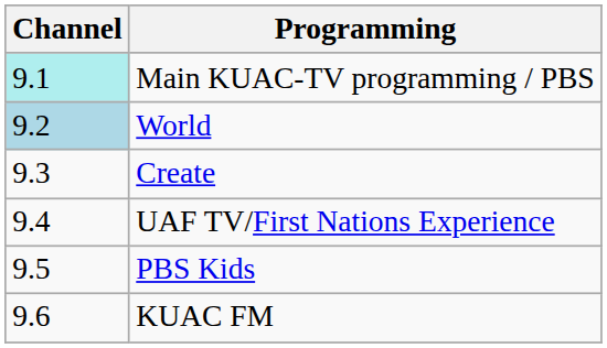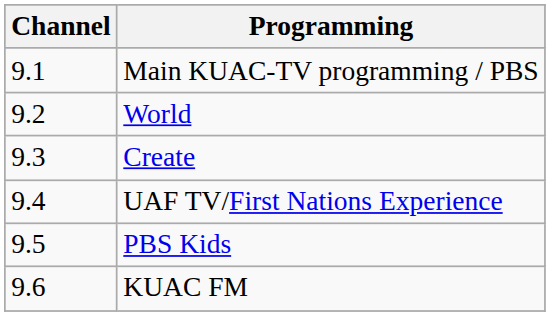Main KUAC-TV programming / PBS | Channel: paleturquoise background -> no background
World | Channel: lightblue background -> no background
